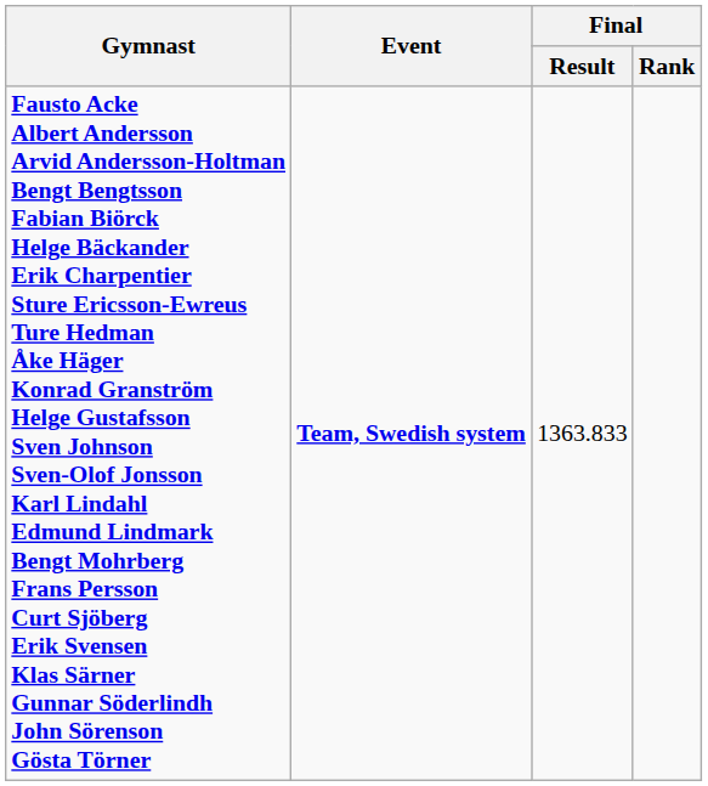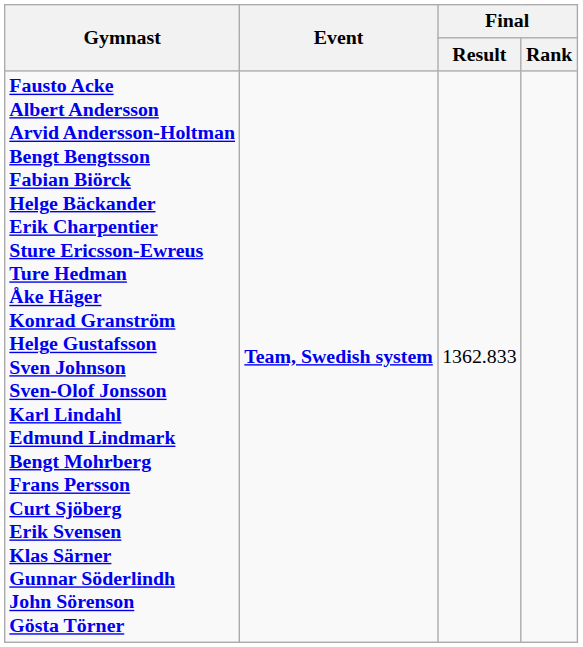row 3 | Final / Result: 1363.833 -> 1362.833
